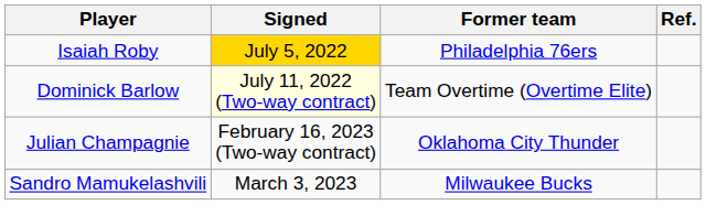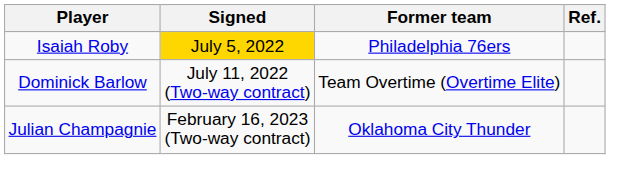Dominick Barlow | Signed: lightyellow background -> no background
- row: Sandro Mamukelashvili | March 3, 2023 | Milwaukee Bucks
